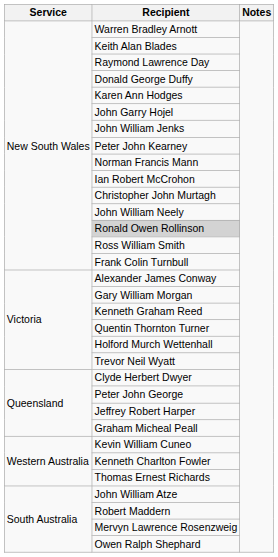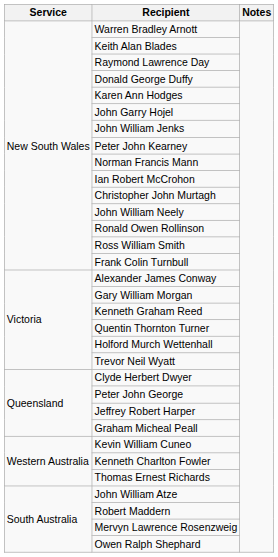Ronald Owen Rollinson | Recipient: lightgrey background -> no background
